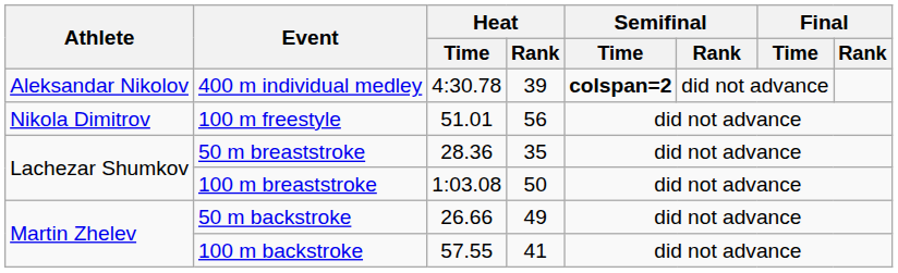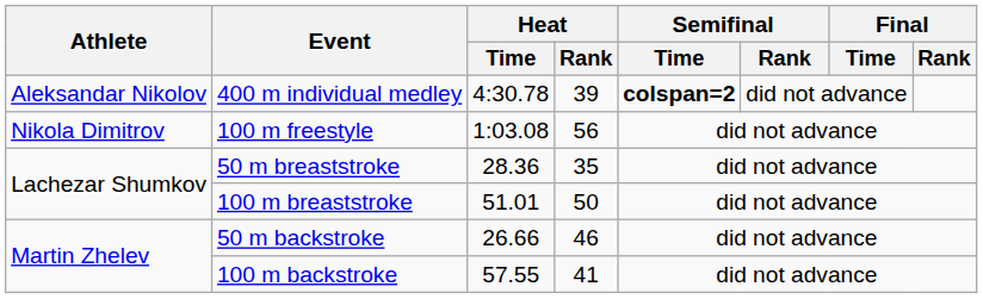100 m freestyle | Heat / Time: 51.01 -> 1:03.08
100 m breaststroke | Heat / Time: 1:03.08 -> 51.01
50 m backstroke | Heat / Rank: 49 -> 46
